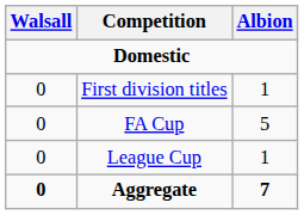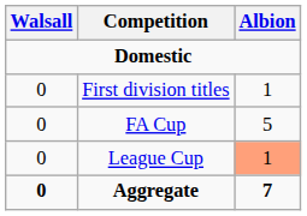League Cup | Albion: no background -> lightsalmon background
